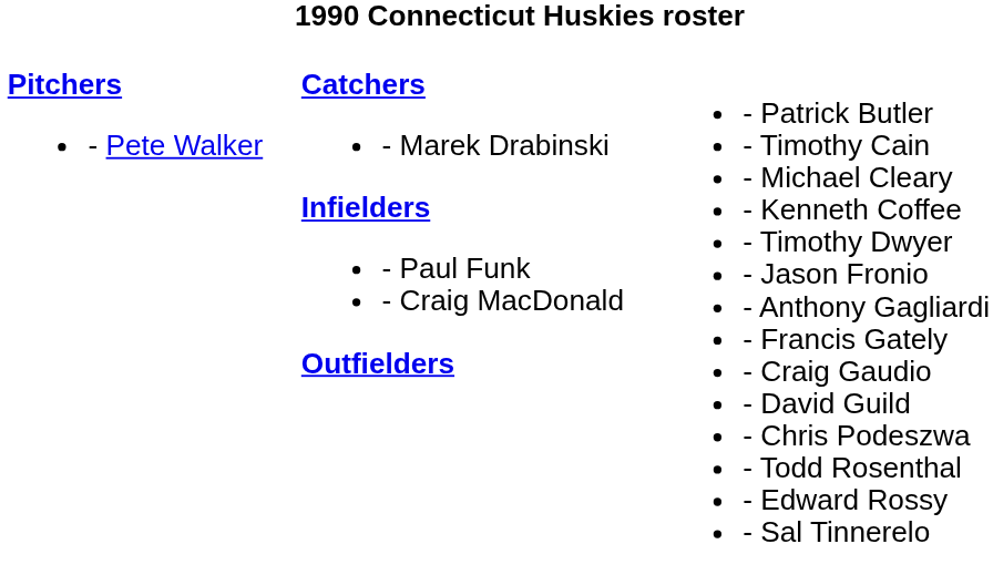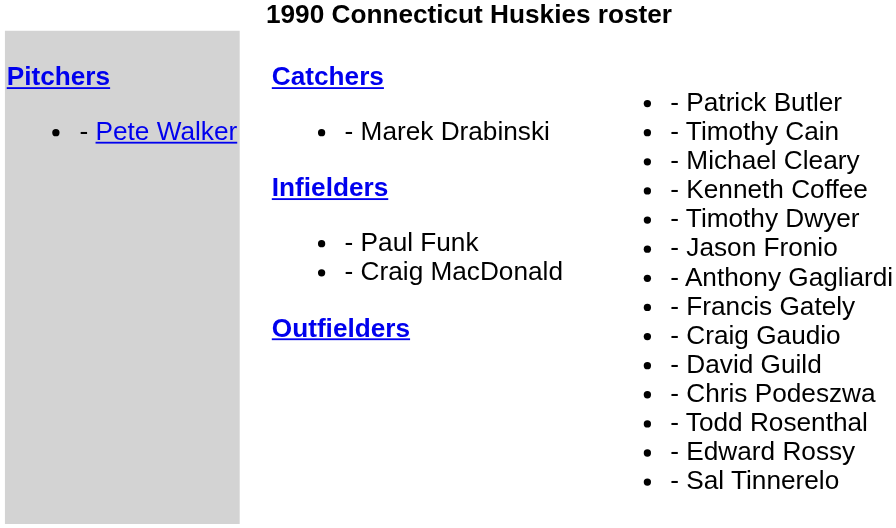Pitchers - Pete Walker | column 1: no background -> lightgrey background
